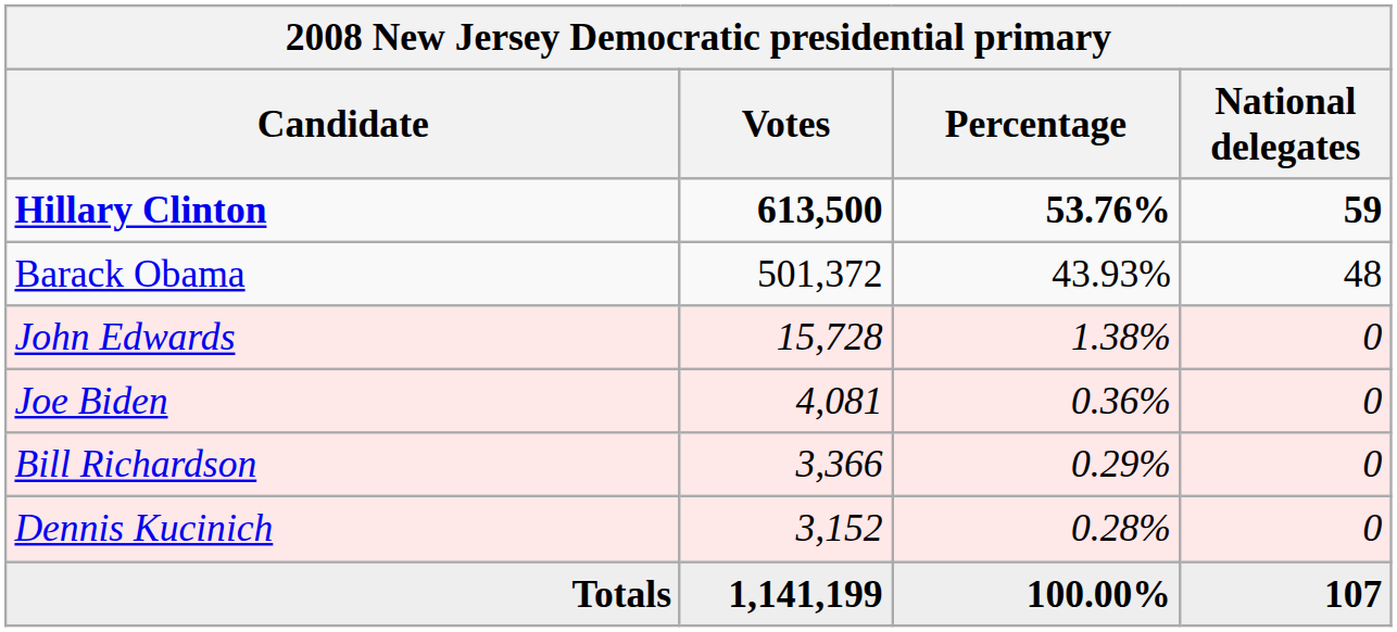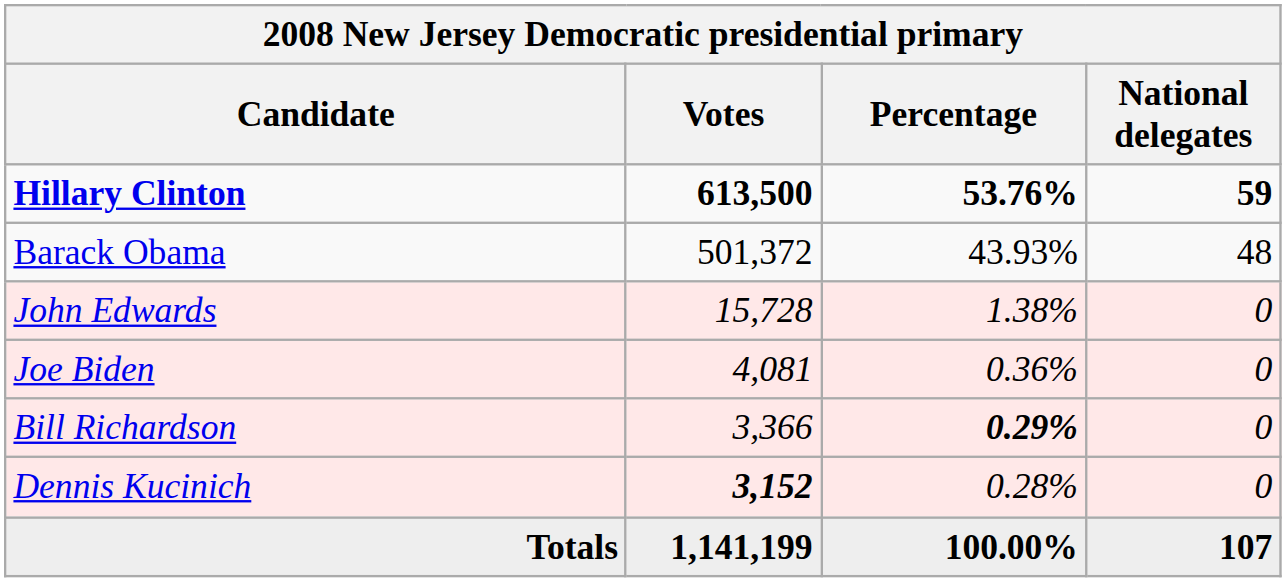Bill Richardson | Percentage: normal -> bold
Dennis Kucinich | Votes: normal -> bold
